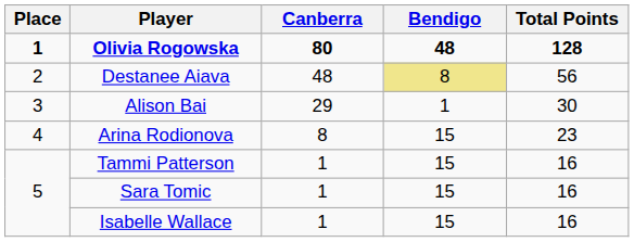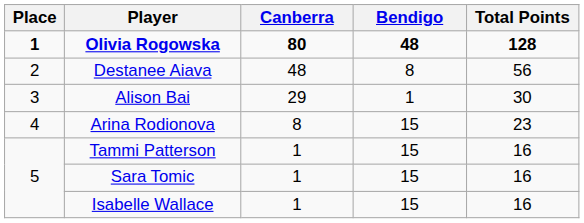Destanee Aiava | Bendigo: khaki background -> no background
